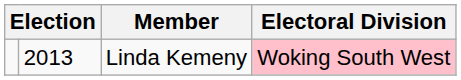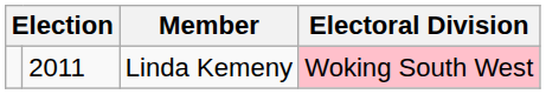Linda Kemeny | column 2: 2013 -> 2011
